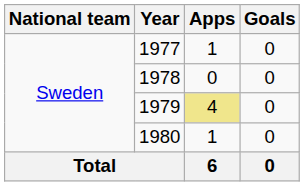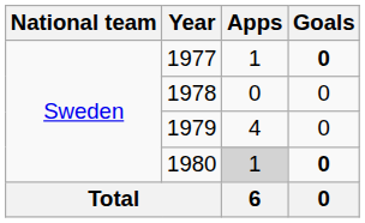1977 | Goals: normal -> bold
1979 | Apps: khaki background -> no background
1980 | Apps: no background -> lightgrey background
1980 | Goals: normal -> bold
